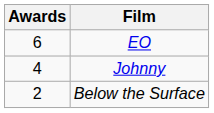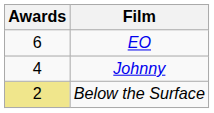Below the Surface | Awards: no background -> khaki background
